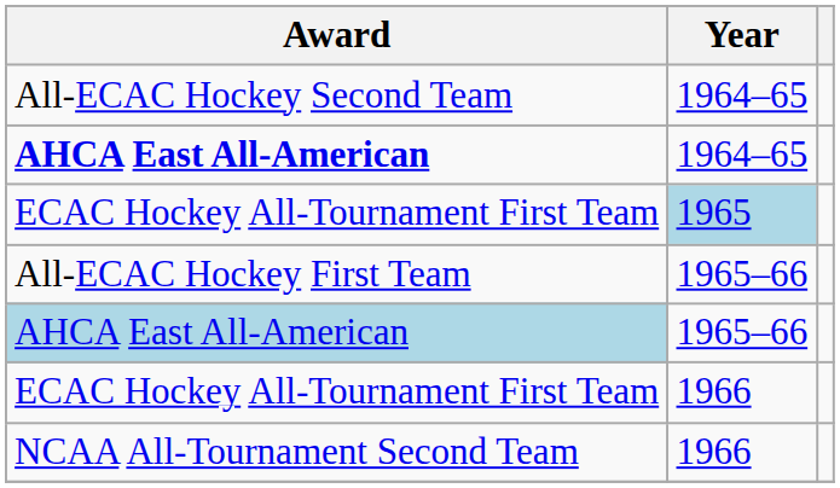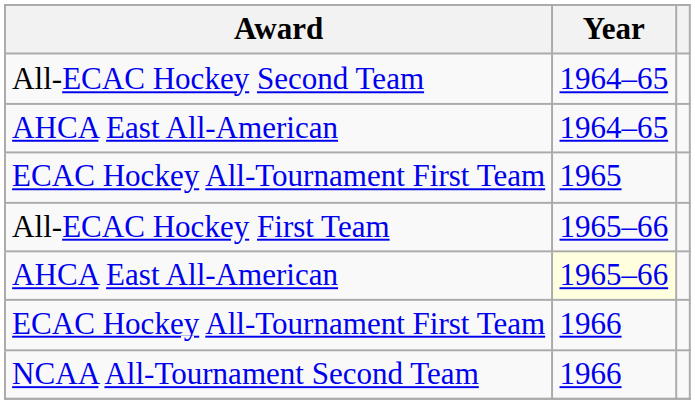row 3 | Award: bold -> normal
row 4 | Year: lightblue background -> no background
row 6 | Award: lightblue background -> no background
row 6 | Year: no background -> lightyellow background
